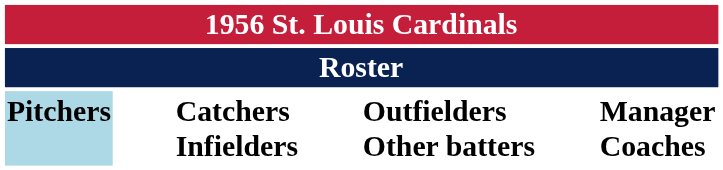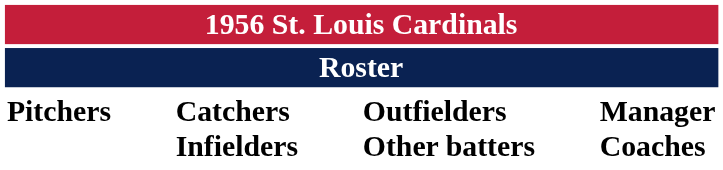Pitchers | column 1: lightblue background -> no background
